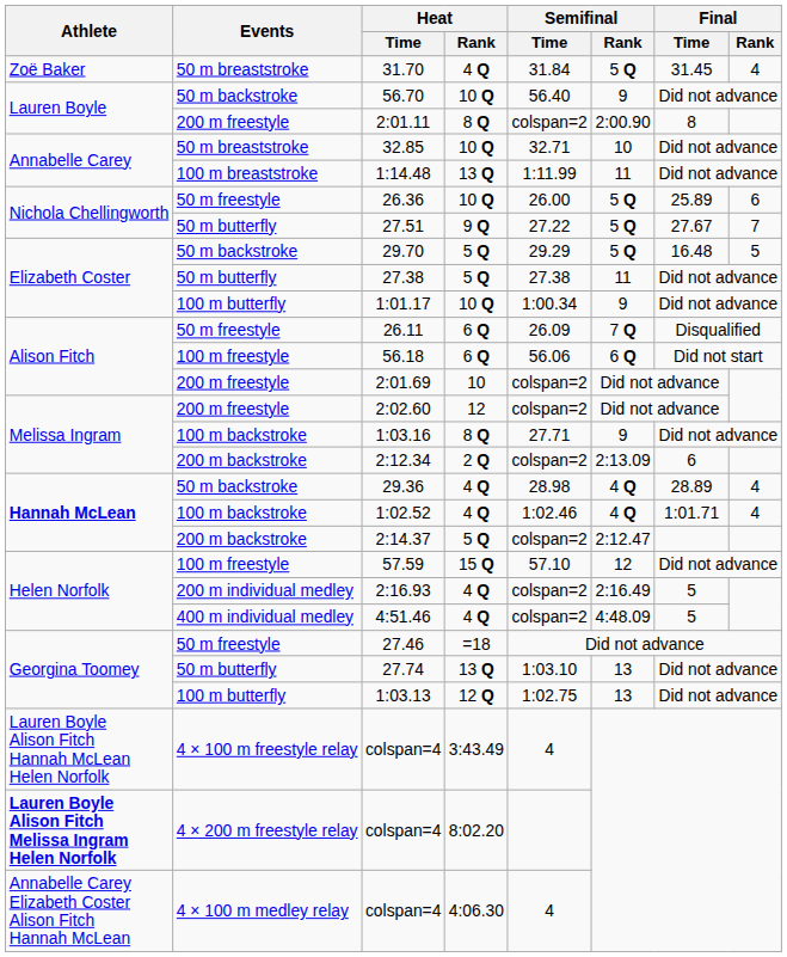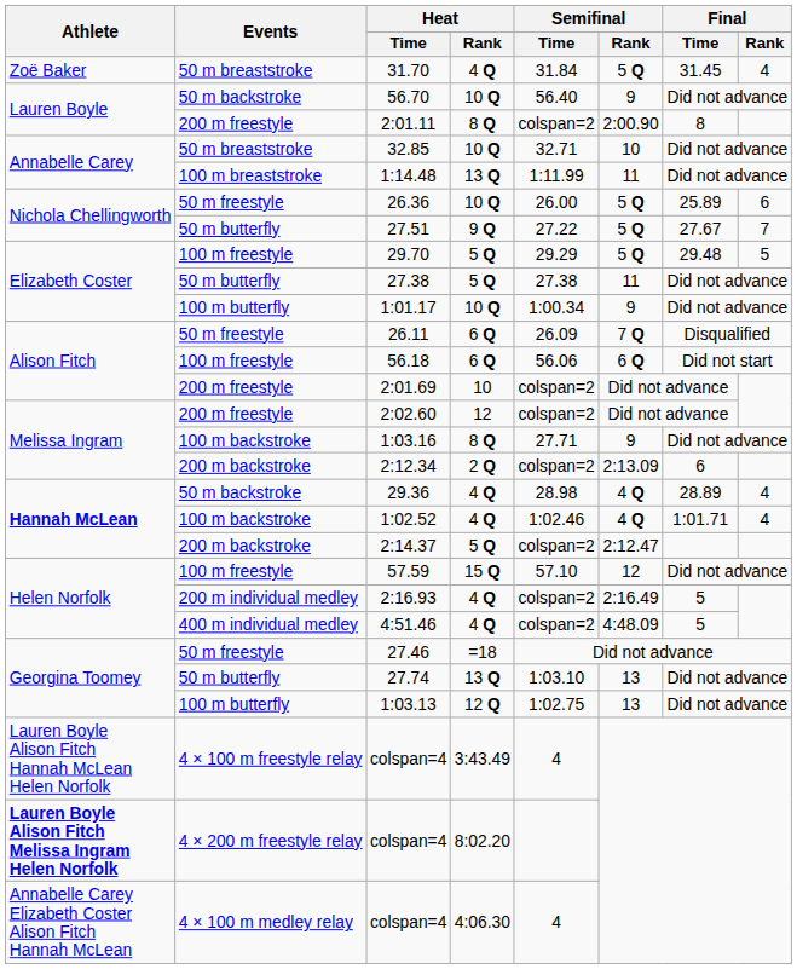29.70 | Events: 50 m backstroke -> 100 m freestyle
29.70 | Final / Time: 16.48 -> 29.48
